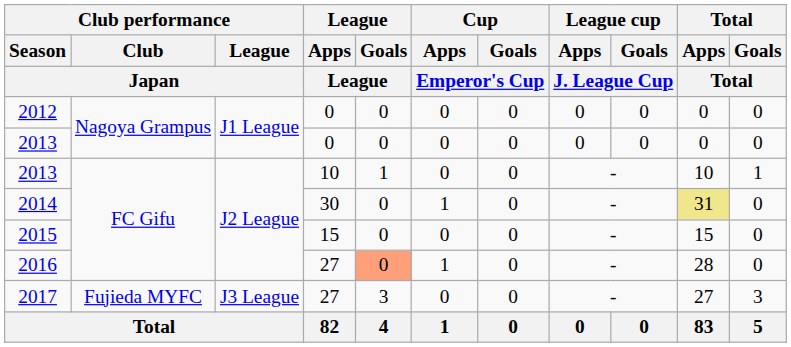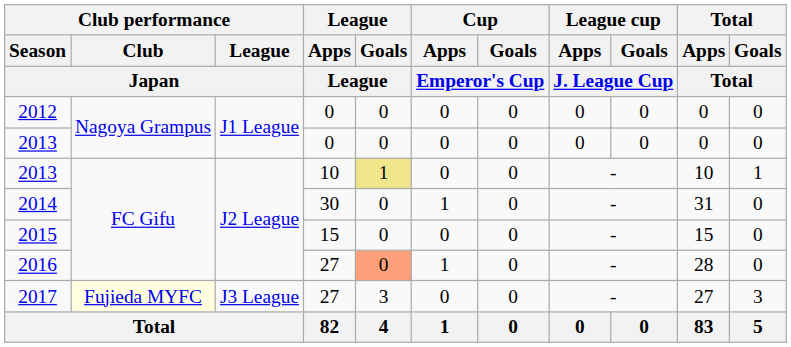2013 / 10 | League / Goals / League: no background -> khaki background
2014 | Total / Apps / Total: khaki background -> no background
2017 | Club performance / Club / Japan: no background -> lightyellow background
